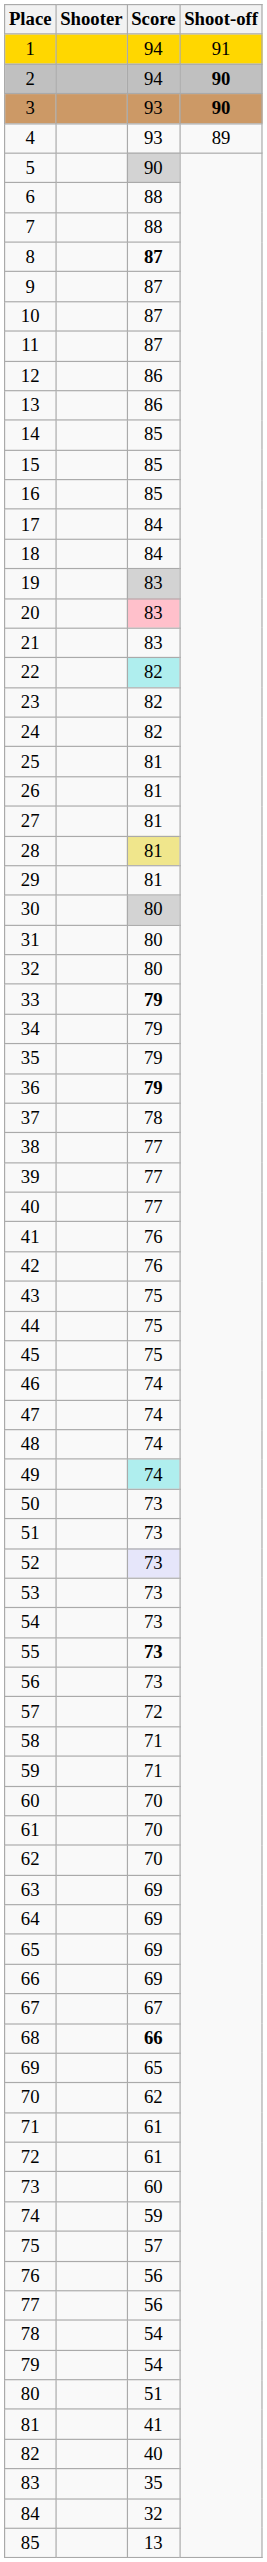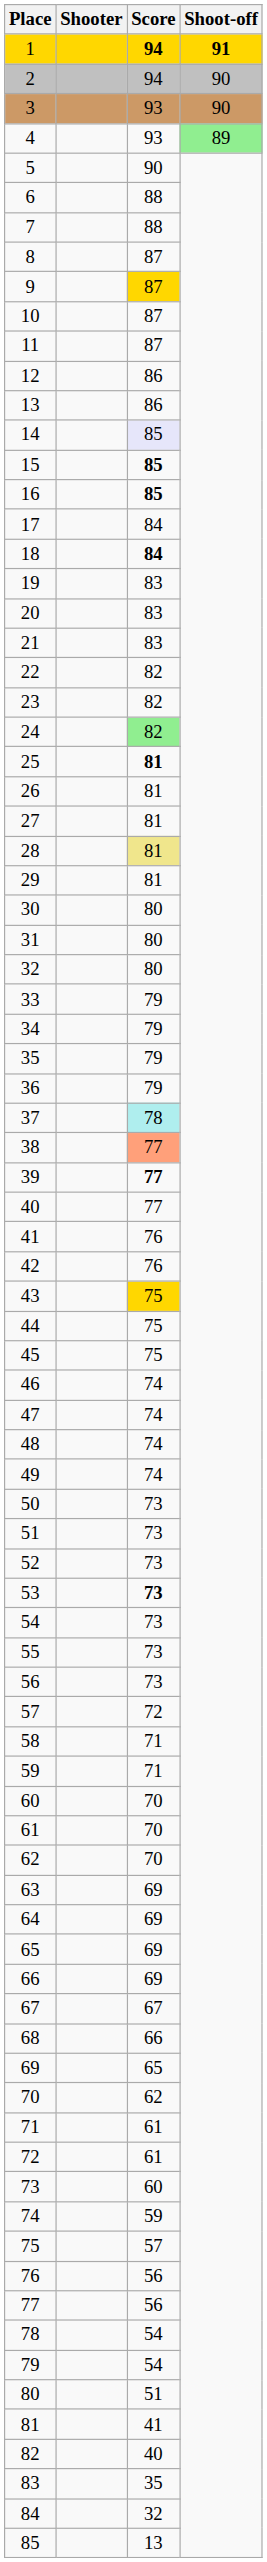1 | Score: normal -> bold
1 | Shoot-off: normal -> bold
2 | Shoot-off: bold -> normal
3 | Shoot-off: bold -> normal
4 | Shoot-off: no background -> lightgreen background
5 | Score: lightgrey background -> no background
8 | Score: bold -> normal
9 | Score: no background -> gold background
14 | Score: no background -> lavender background
15 | Score: normal -> bold
16 | Score: normal -> bold
18 | Score: normal -> bold
19 | Score: lightgrey background -> no background
20 | Score: pink background -> no background
22 | Score: paleturquoise background -> no background
24 | Score: no background -> lightgreen background
25 | Score: normal -> bold
30 | Score: lightgrey background -> no background
33 | Score: bold -> normal
36 | Score: bold -> normal
37 | Score: no background -> paleturquoise background
38 | Score: no background -> lightsalmon background
39 | Score: normal -> bold
43 | Score: no background -> gold background
49 | Score: paleturquoise background -> no background
52 | Score: lavender background -> no background
53 | Score: normal -> bold
55 | Score: bold -> normal
68 | Score: bold -> normal
